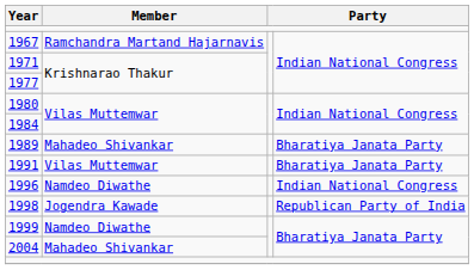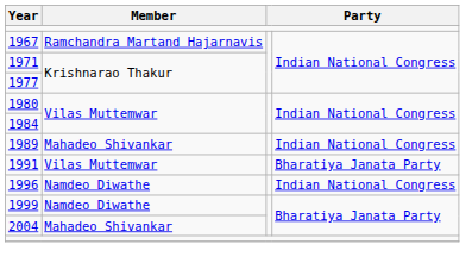1989 | column 4: Bharatiya Janata Party -> Indian National Congress
- row: 1998 | Jogendra Kawade | Republican Party of India
